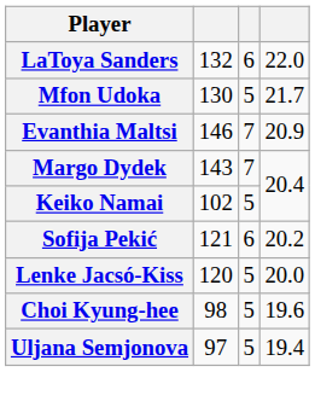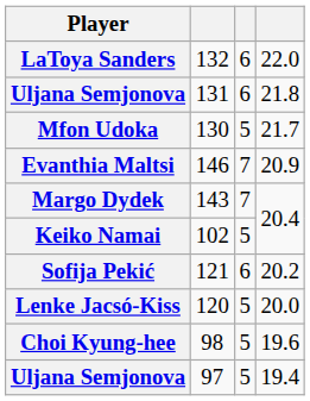+ row: Uljana Semjonova | 131 | 6 | 21.8
